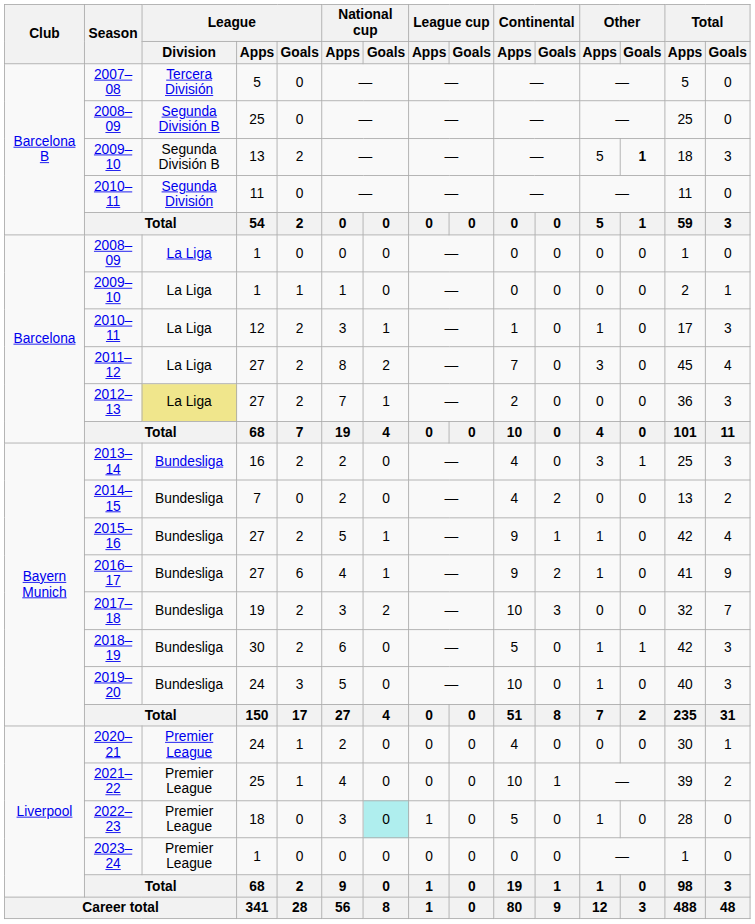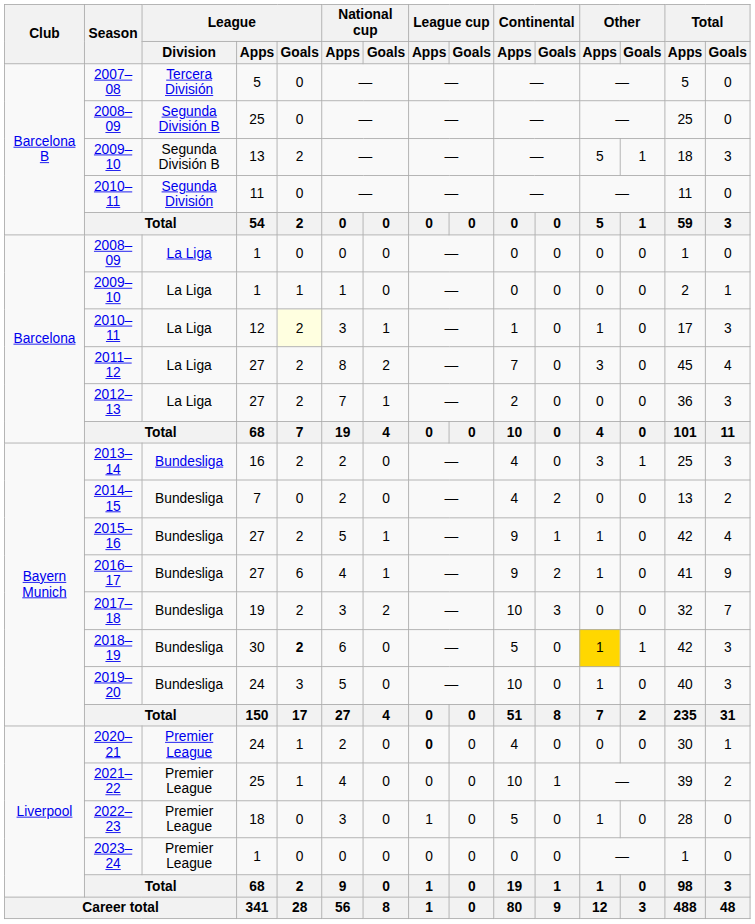2009–10 / 13 | Other / Goals: bold -> normal
2010–11 / 12 | League / Goals: no background -> lightyellow background
2012–13 | League / Division: khaki background -> no background
2018–19 | League / Goals: normal -> bold
2018–19 | Other / Apps: no background -> gold background
2020–21 | League cup / Apps: normal -> bold
2022–23 | National cup / Goals: paleturquoise background -> no background
